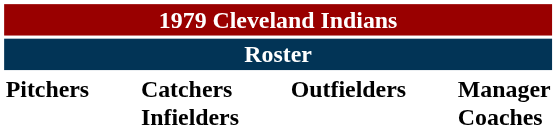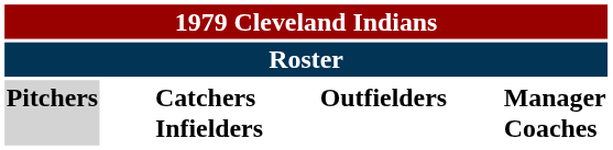Pitchers | column 1: no background -> lightgrey background
